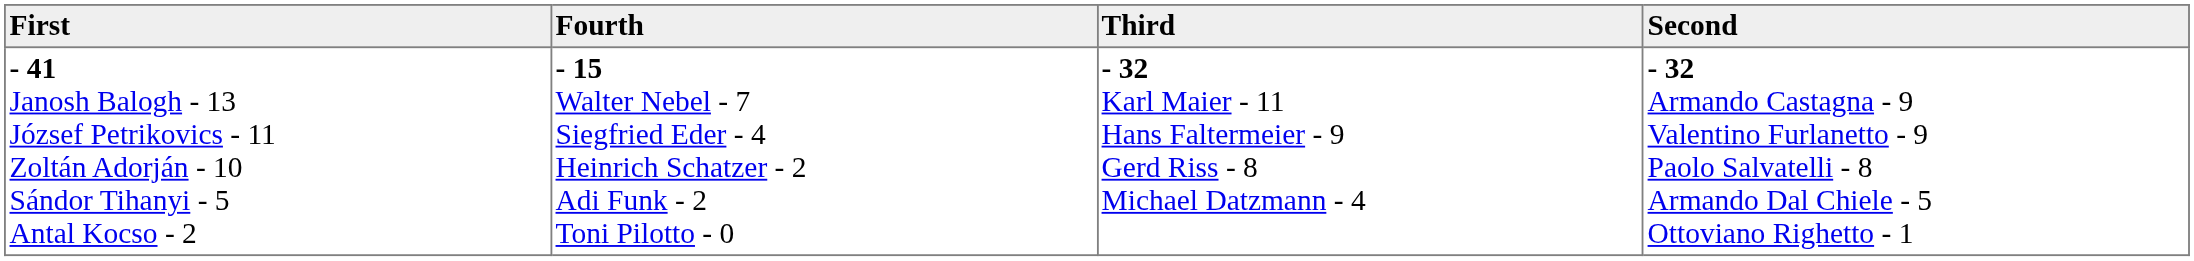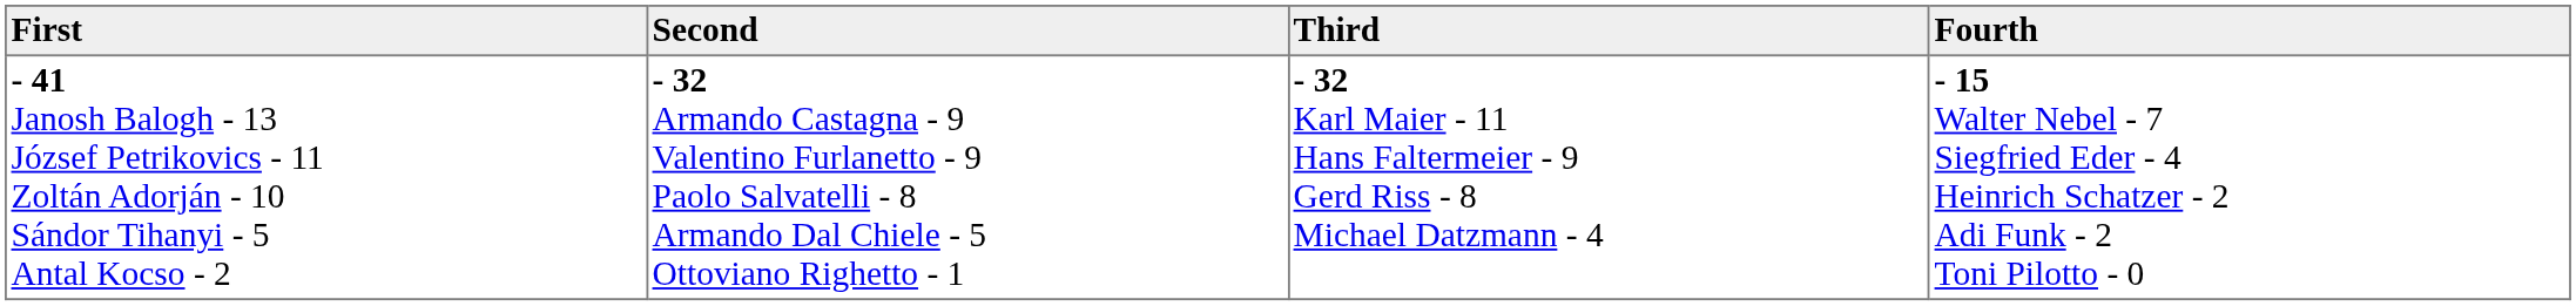columns swapped: Second <-> Fourth
